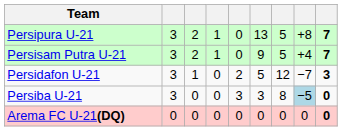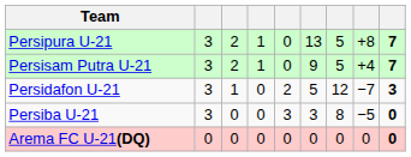Persiba U-21 | column 8: lightblue background -> no background
